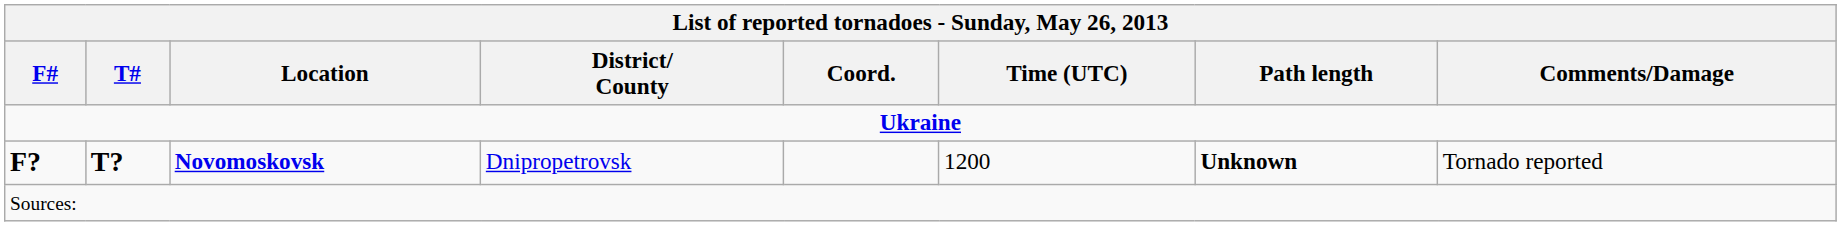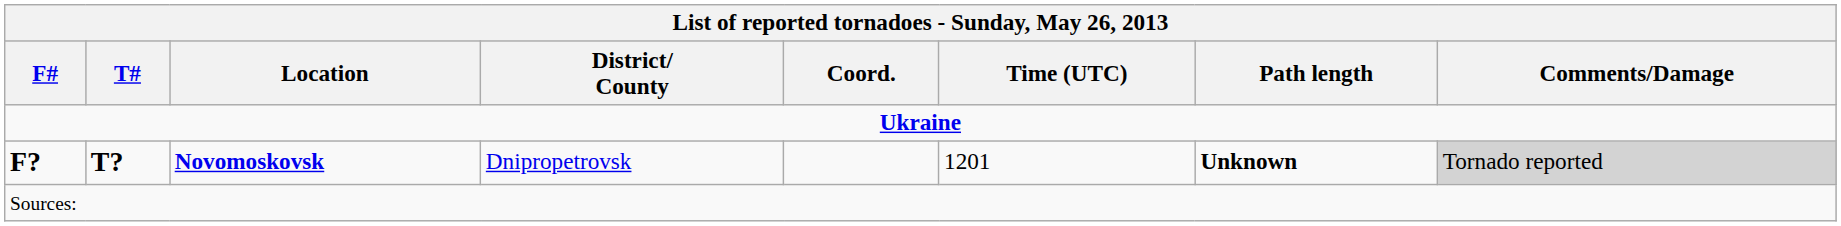F? | Time (UTC): 1200 -> 1201
F? | Comments/Damage: no background -> lightgrey background
